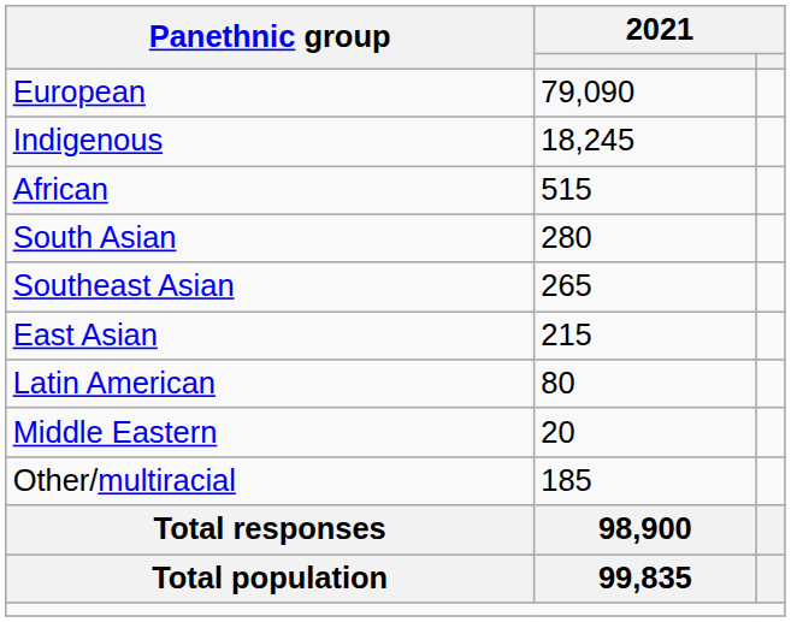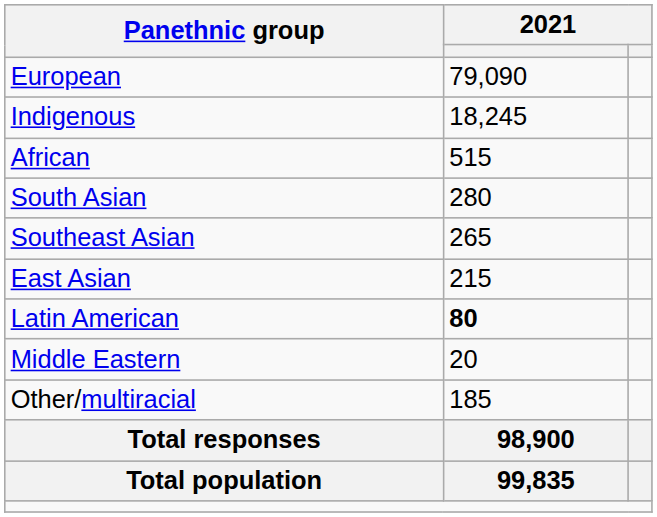Latin American | column 2: normal -> bold
